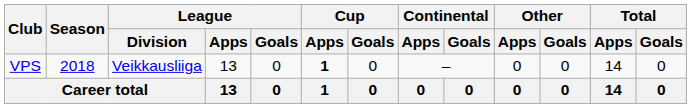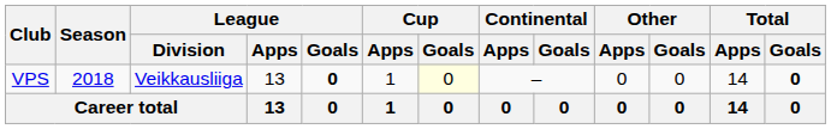VPS | League / Goals: normal -> bold
VPS | Cup / Apps: bold -> normal
VPS | Cup / Goals: no background -> lightyellow background
VPS | Total / Goals: normal -> bold
